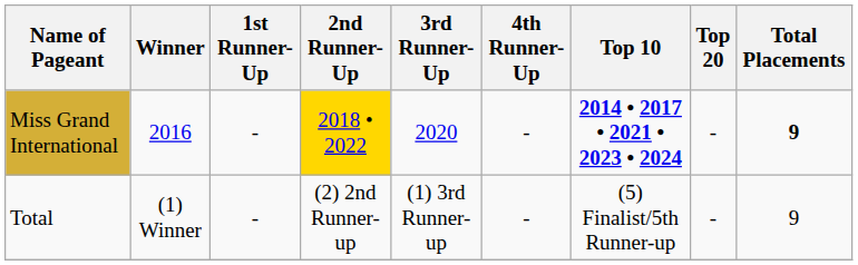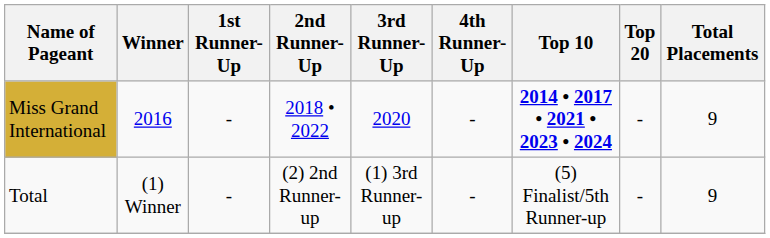Miss Grand International | 2nd Runner-Up: gold background -> no background
Miss Grand International | Total Placements: bold -> normal
